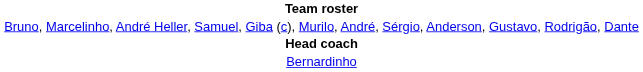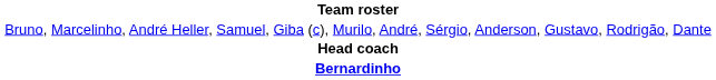row 4 | column 1: normal -> bold
